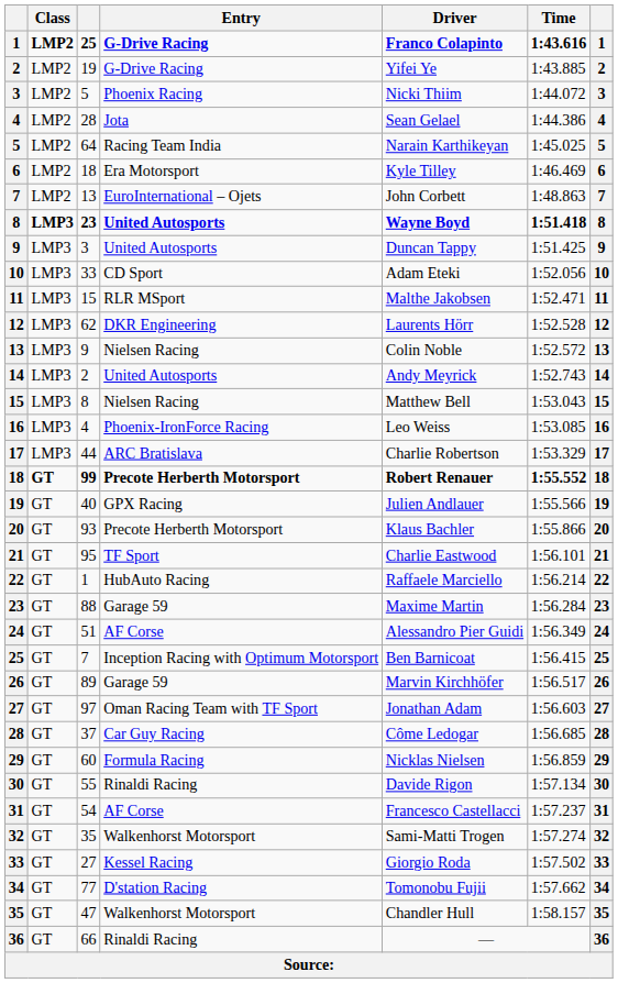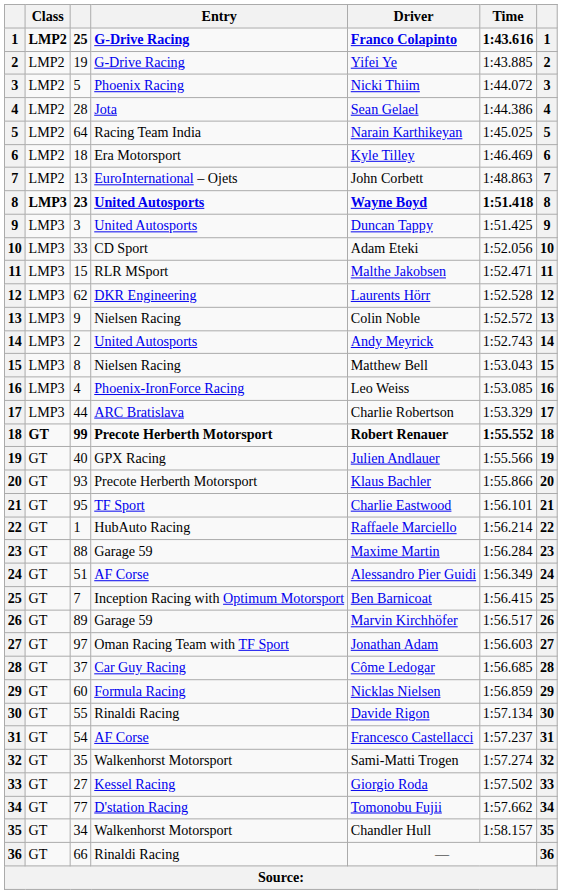row 36 | column 3: 47 -> 34
